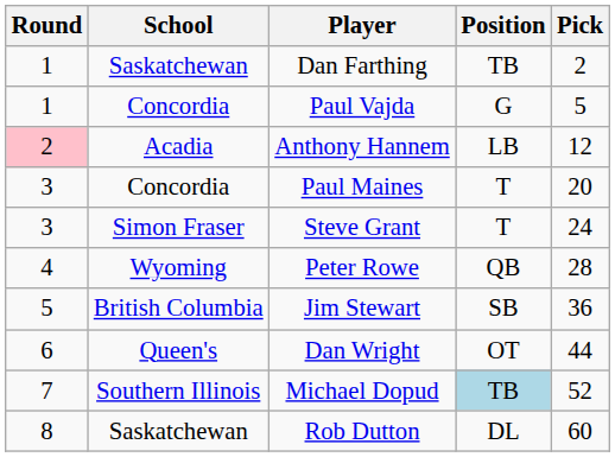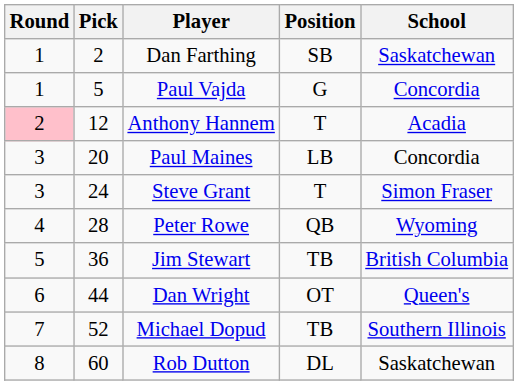columns swapped: Pick <-> School
Dan Farthing | Position: TB -> SB
Anthony Hannem | Position: LB -> T
Paul Maines | Position: T -> LB
Jim Stewart | Position: SB -> TB
Michael Dopud | Position: lightblue background -> no background
